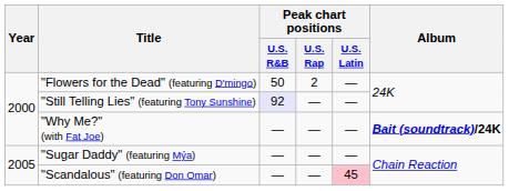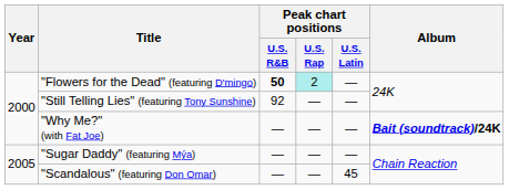"Flowers for the Dead" (featuring D'mingo) | Peak chart positions / U.S. R&B: normal -> bold
"Flowers for the Dead" (featuring D'mingo) | Peak chart positions / U.S. Rap: no background -> paleturquoise background
"Still Telling Lies" (featuring Tony Sunshine) | Peak chart positions / U.S. R&B: lavender background -> no background
"Scandalous" (featuring Don Omar) | Peak chart positions / U.S. Latin: pink background -> no background
